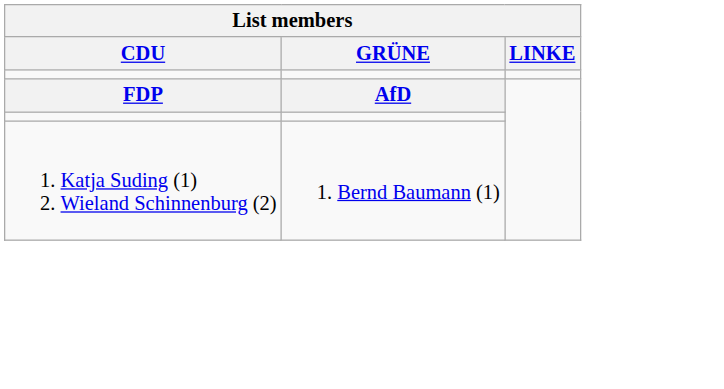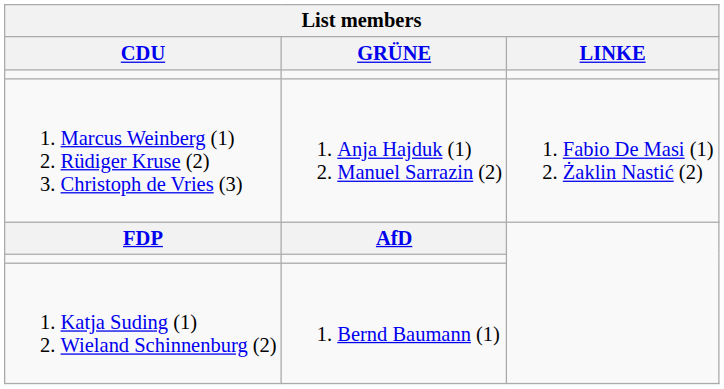+ row: Marcus Weinberg (1) Rüdiger Kruse (2) Christoph de Vries (3) | Anja Hajduk (1) Manuel Sarrazin (2) | Fabio De Masi (1) Żaklin Nastić (2)
